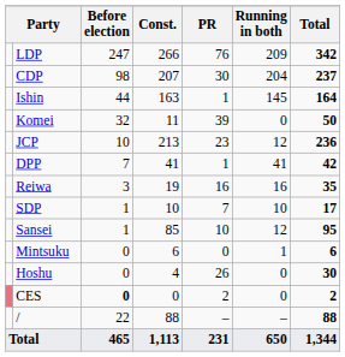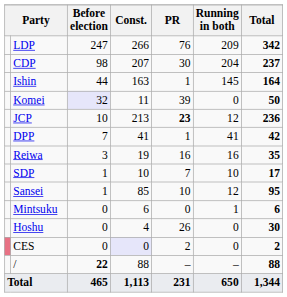Komei | Before election: no background -> lavender background
JCP | PR: normal -> bold
CES | Before election: bold -> normal
CES | Const.: no background -> lavender background
/ | Before election: normal -> bold
